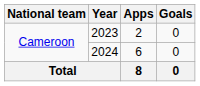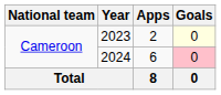2023 | Goals: no background -> lightyellow background
2024 | Goals: no background -> pink background
